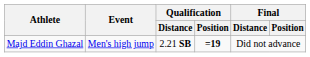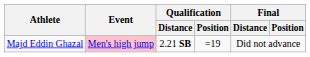Majd Eddin Ghazal | Event: no background -> pink background
Majd Eddin Ghazal | Qualification / Position: bold -> normal
